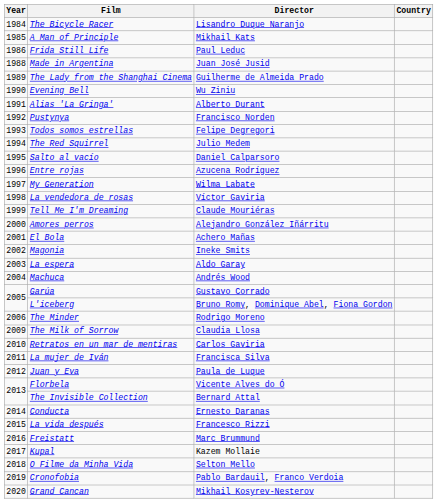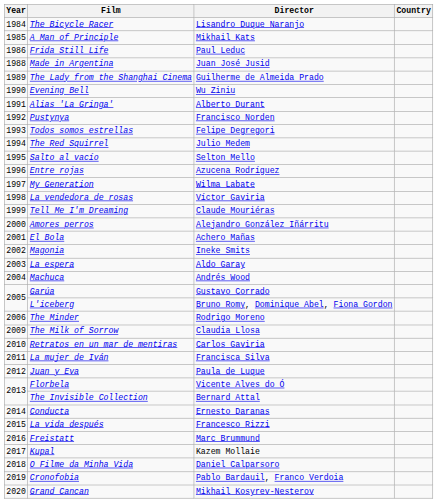Salto al vacío | Director: Daniel Calparsoro -> Selton Mello
O Filme da Minha Vida | Director: Selton Mello -> Daniel Calparsoro
